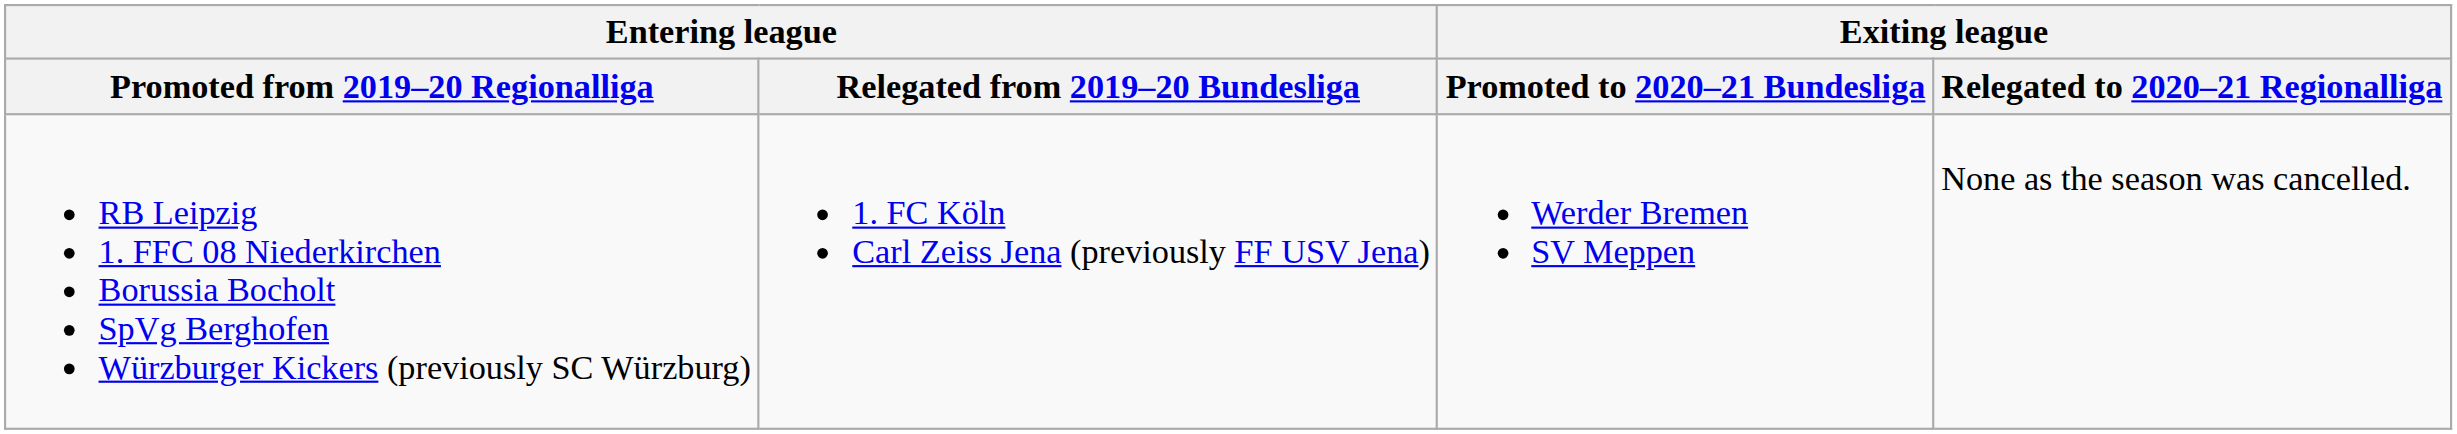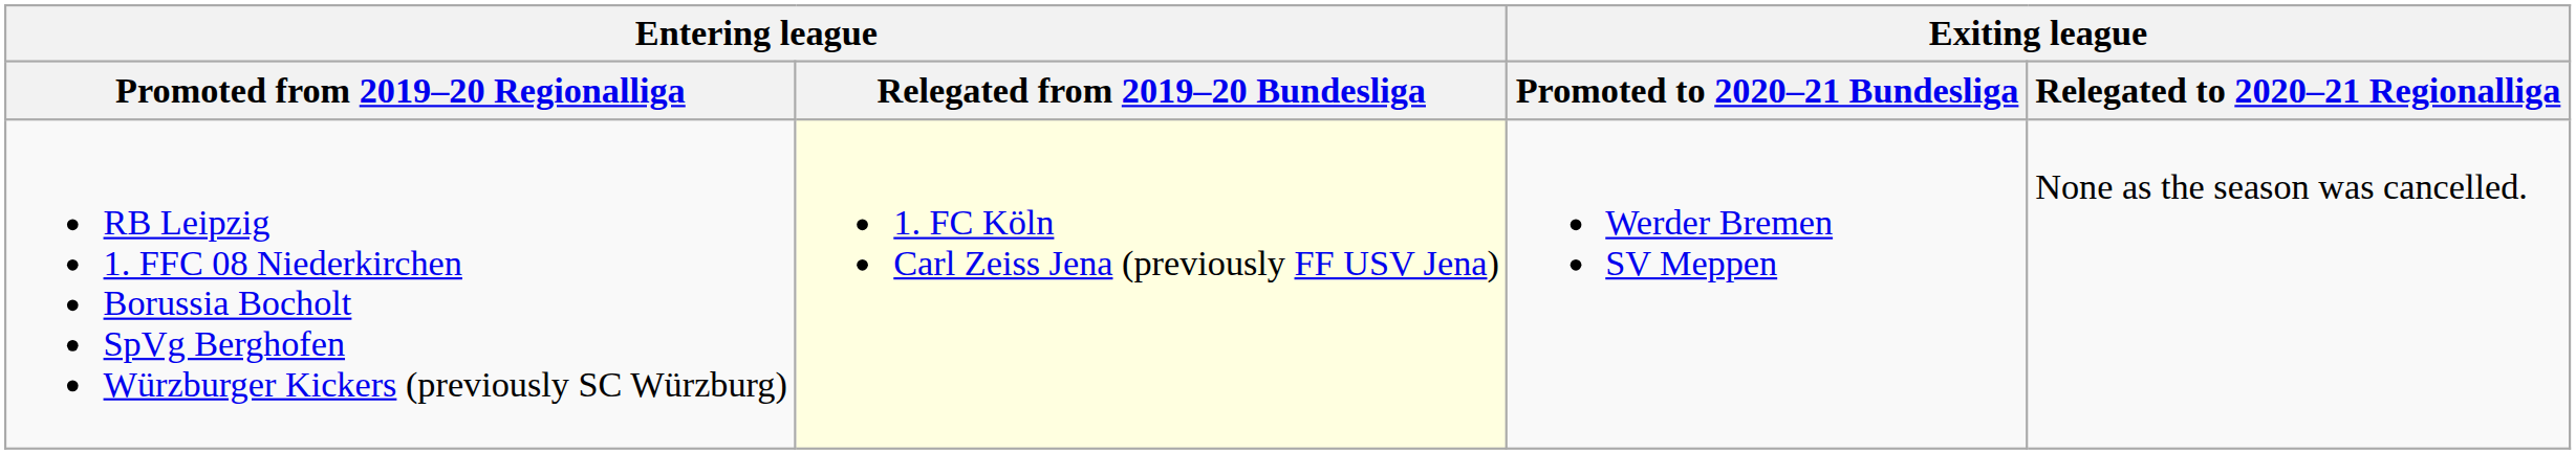row 3 | Entering league / Relegated from 2019–20 Bundesliga: no background -> lightyellow background
